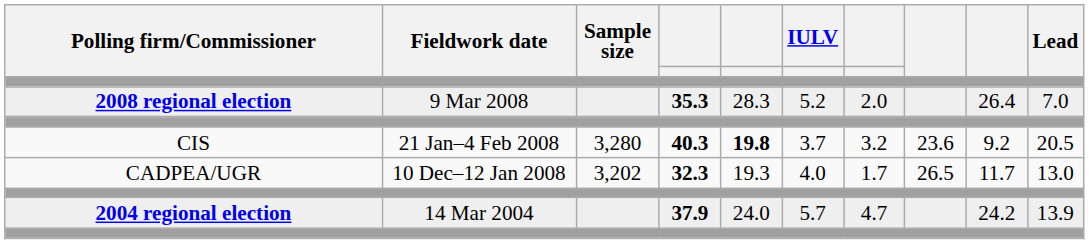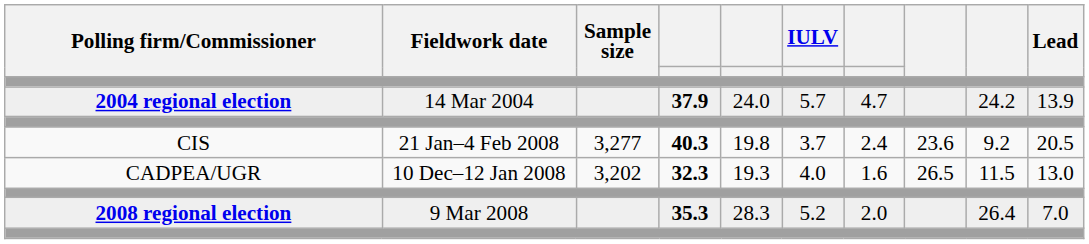rows swapped: 2008 regional election <-> 2004 regional election
CIS | Sample size: 3,280 -> 3,277
CIS | column 5: bold -> normal
CIS | column 7: 3.2 -> 2.4
CADPEA/UGR | column 7: 1.7 -> 1.6
CADPEA/UGR | column 9: 11.7 -> 11.5
